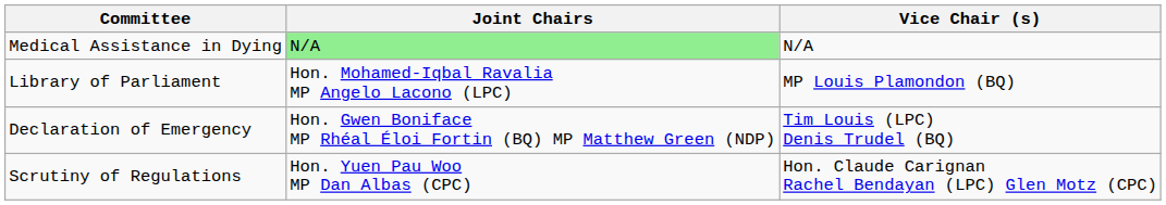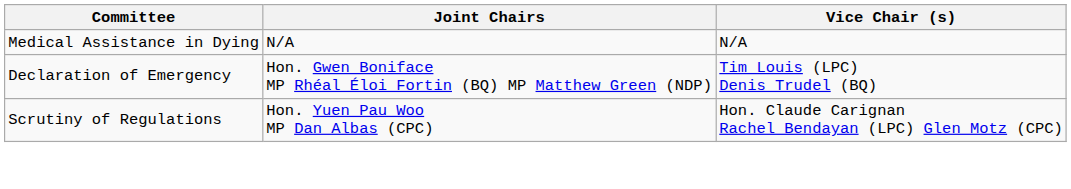Medical Assistance in Dying | Joint Chairs: lightgreen background -> no background
- row: Library of Parliament | Hon. Mohamed-Iqbal Ravalia MP Angelo Lacono (LPC) | MP Louis Plamondon (BQ)
